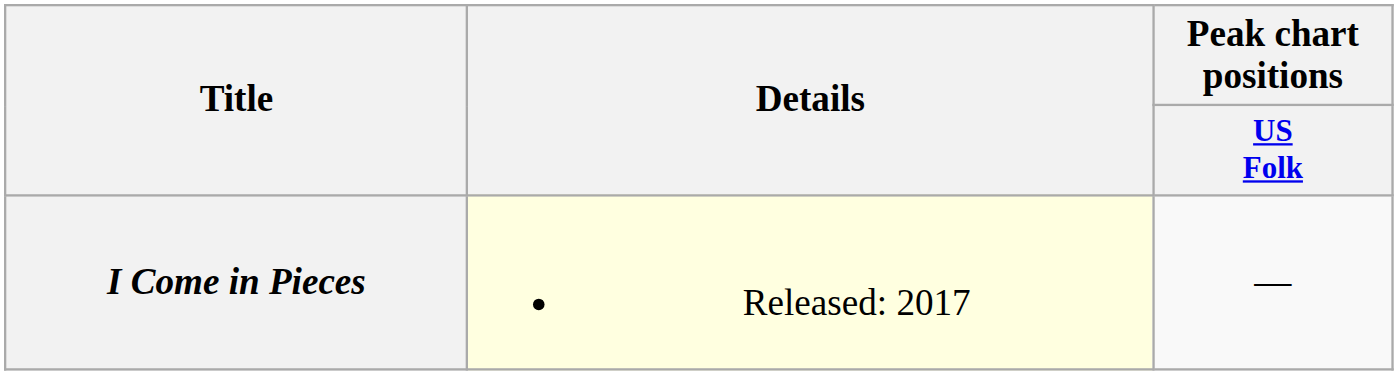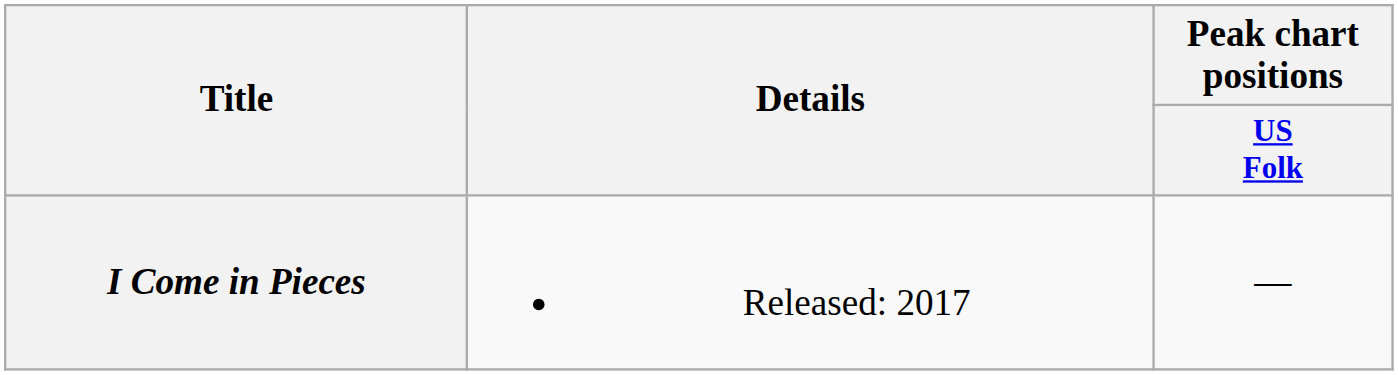I Come in Pieces | Details: lightyellow background -> no background
